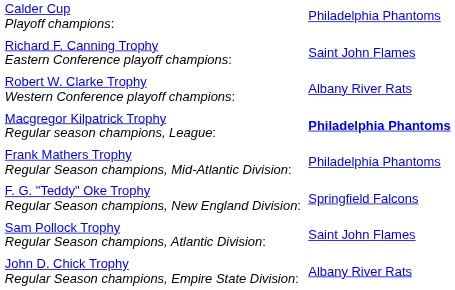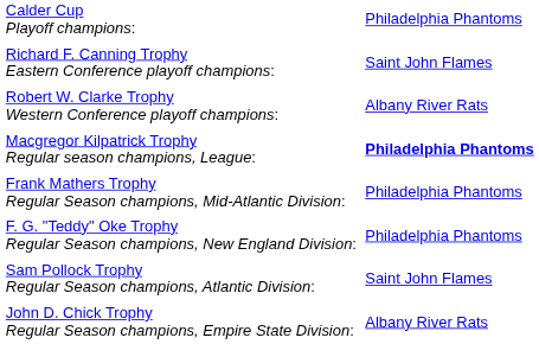row 6 | column 2: Springfield Falcons -> Philadelphia Phantoms
